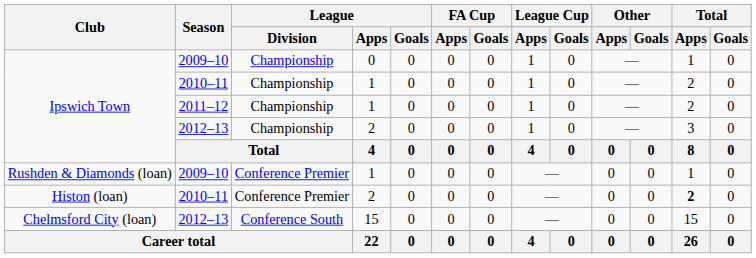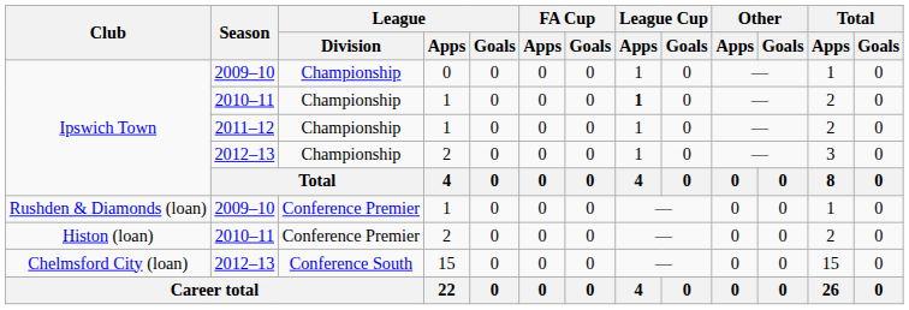Ipswich Town / 2010–11 | League Cup / Apps: normal -> bold
Histon (loan) | Total / Apps: bold -> normal
